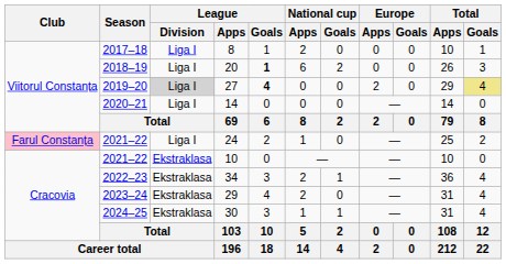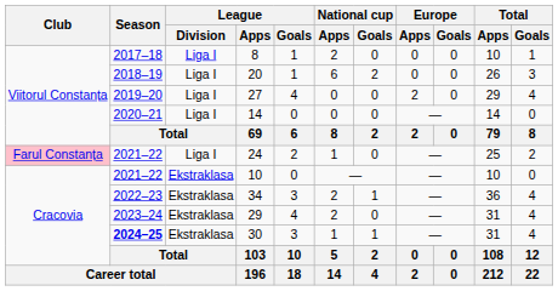20 | League / Goals: bold -> normal
27 | League / Division: lightgrey background -> no background
27 | League / Goals: bold -> normal
27 | Total / Goals: khaki background -> no background
30 | Season: normal -> bold
